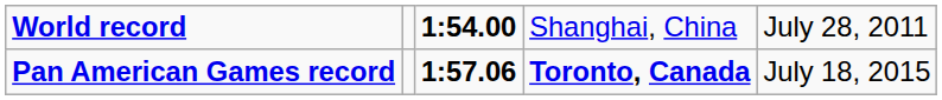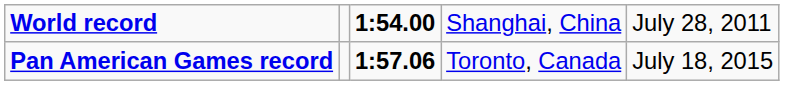Pan American Games record | column 4: bold -> normal
